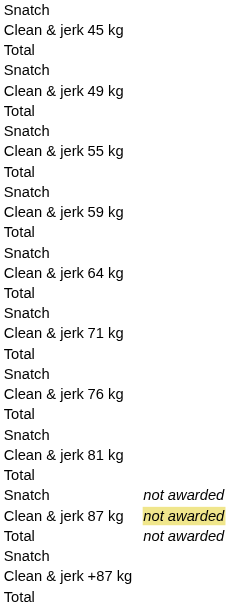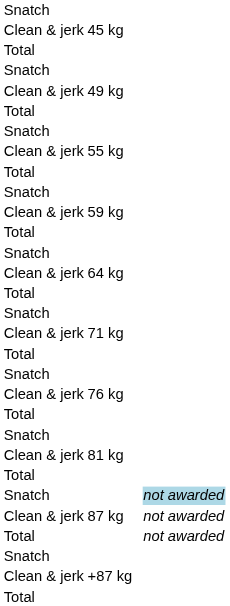Snatch / 87 kg | column 3: no background -> lightblue background
Clean & jerk / 87 kg | column 3: khaki background -> no background
